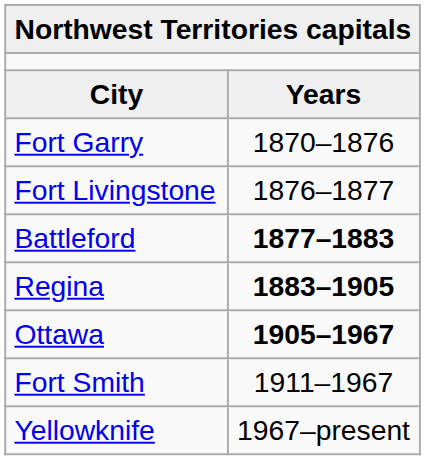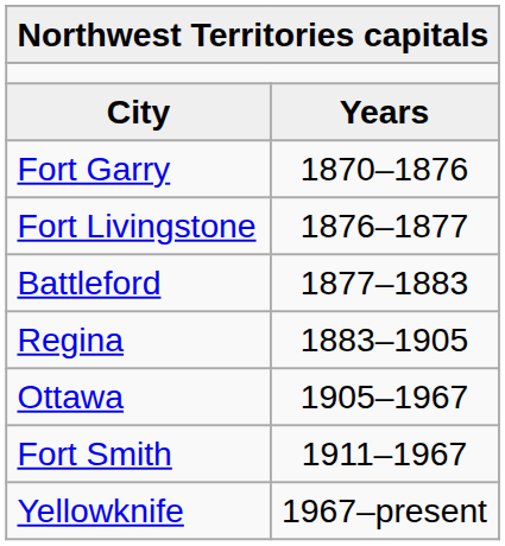Battleford | column 2: bold -> normal
Regina | column 2: bold -> normal
Ottawa | column 2: bold -> normal
